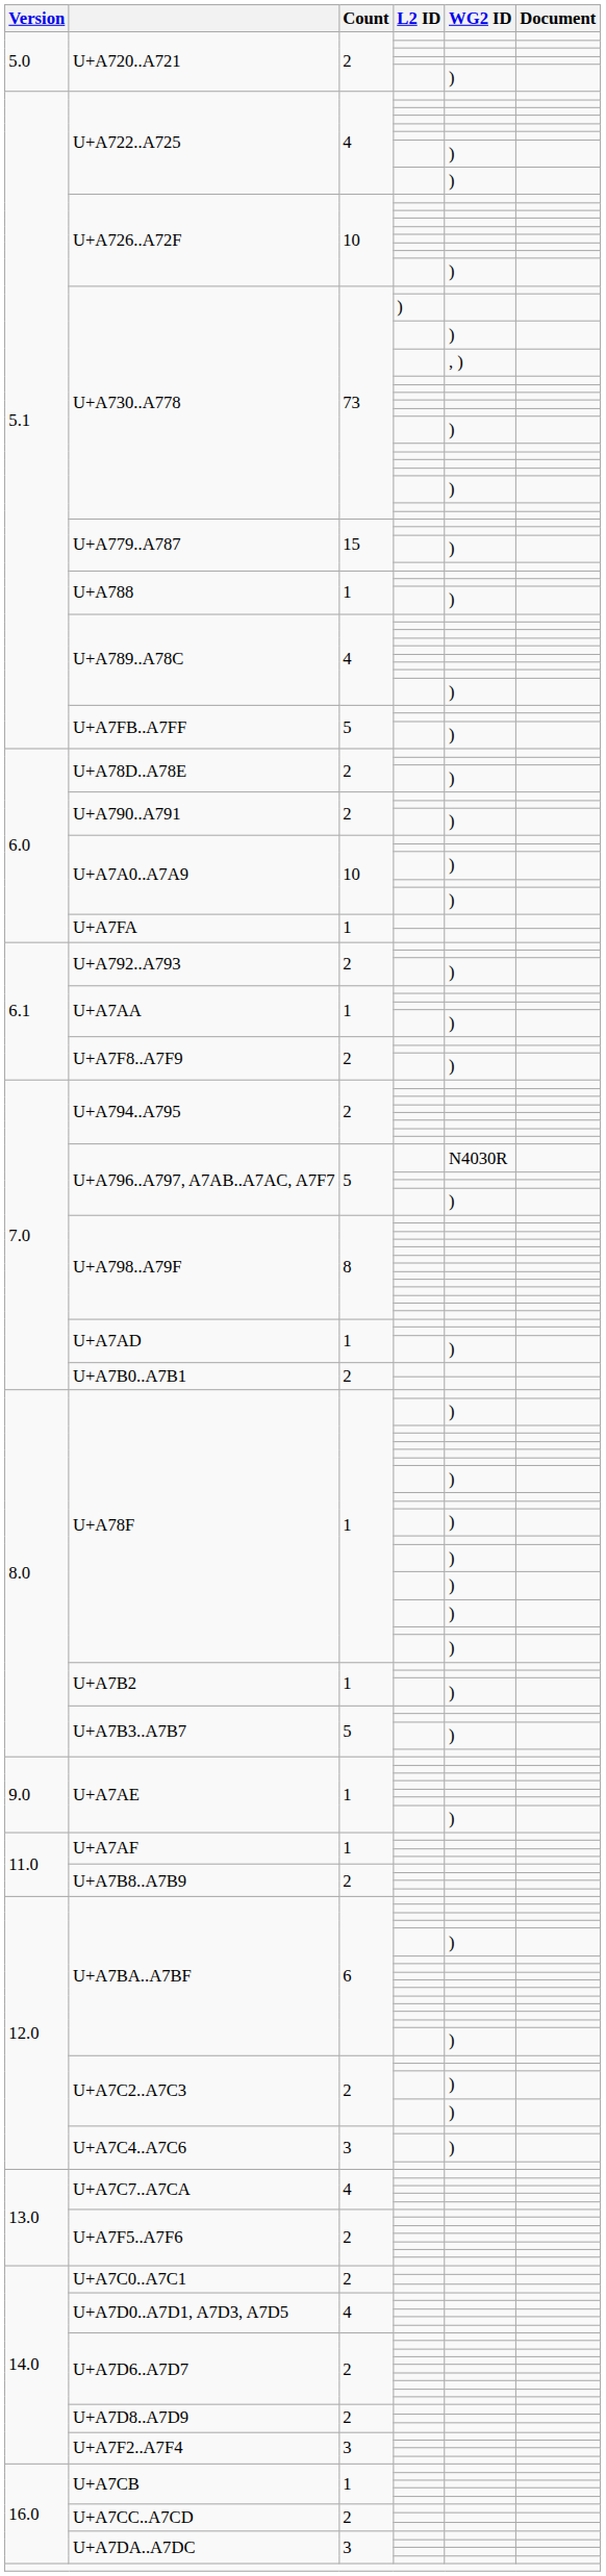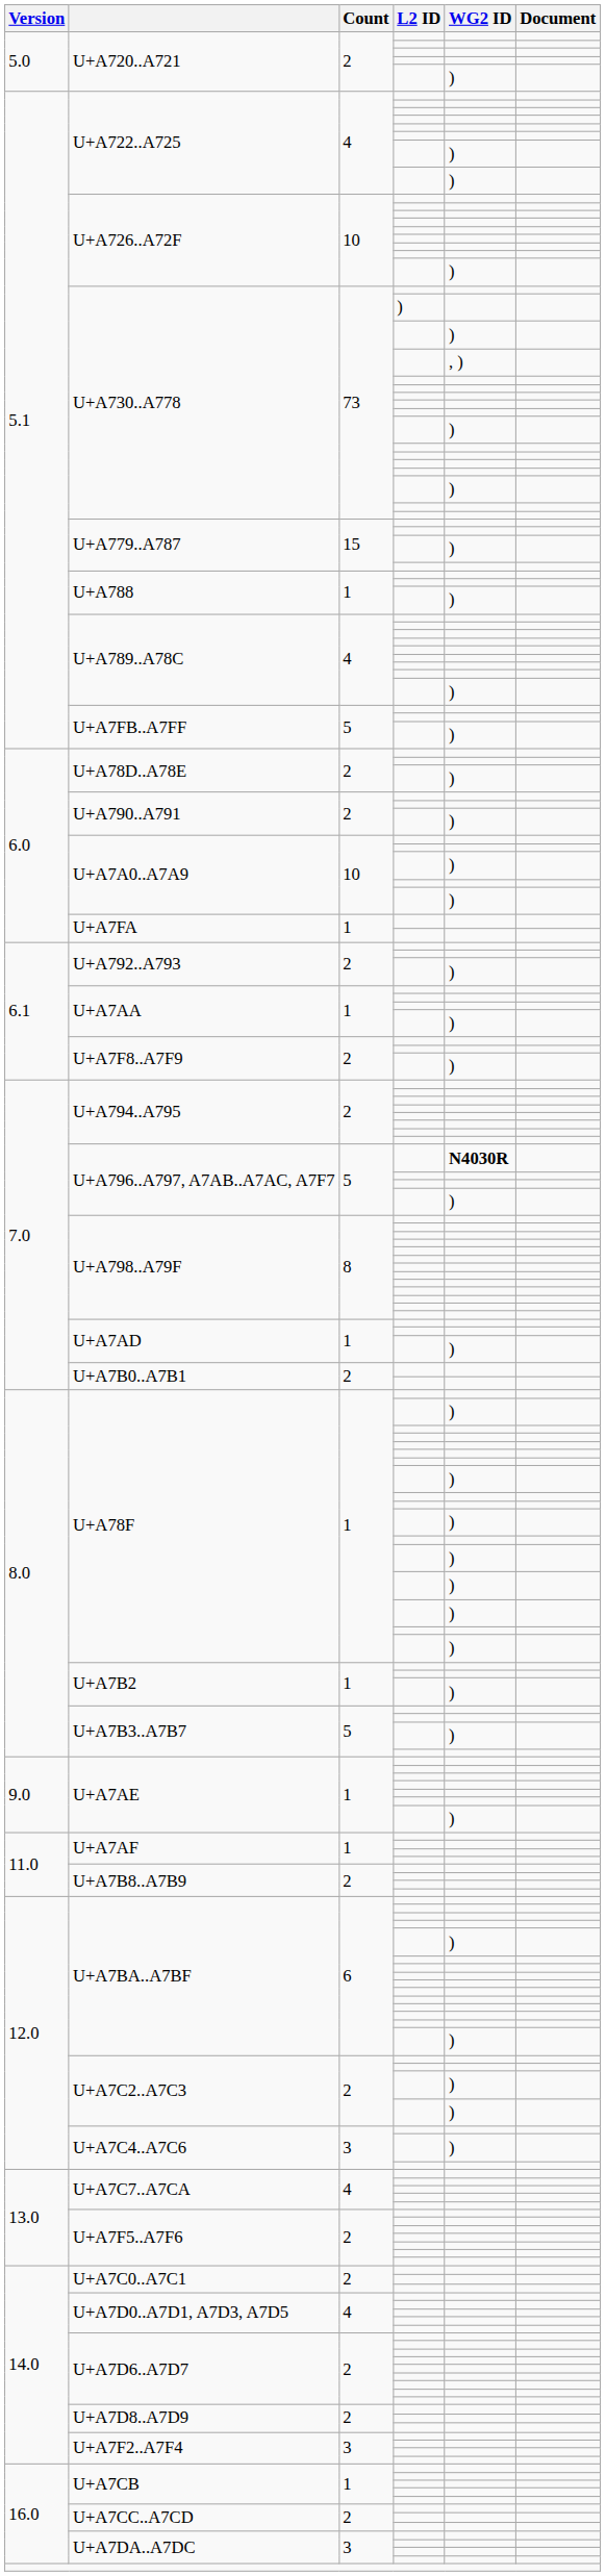row 91 | WG2 ID: normal -> bold
